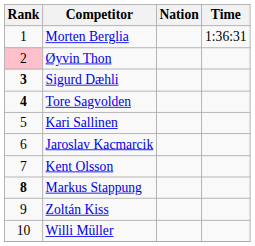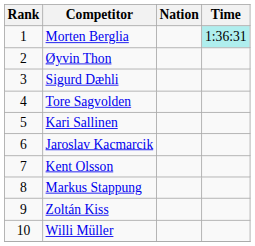Morten Berglia | Time: no background -> paleturquoise background
Øyvin Thon | Rank: pink background -> no background
Sigurd Dæhli | Rank: bold -> normal
Tore Sagvolden | Rank: bold -> normal
Markus Stappung | Rank: bold -> normal
